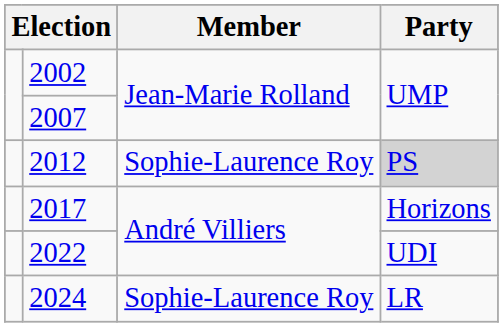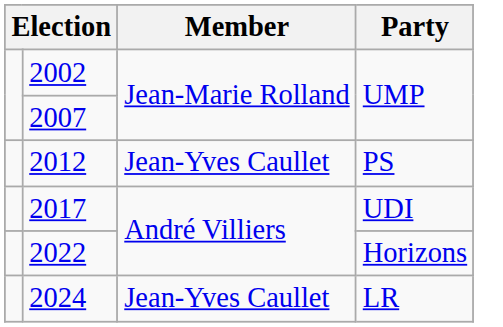2012 | Member: Sophie-Laurence Roy -> Jean-Yves Caullet
2012 | Party: lightgrey background -> no background
2017 | Party: Horizons -> UDI
2022 | Party: UDI -> Horizons
2024 | Member: Sophie-Laurence Roy -> Jean-Yves Caullet
